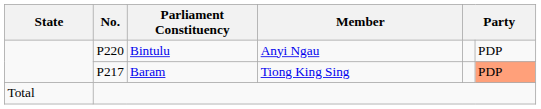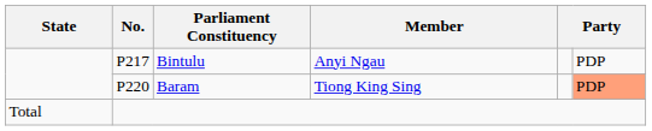Bintulu | No.: P220 -> P217
Baram | No.: P217 -> P220
